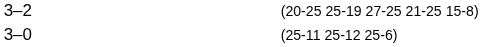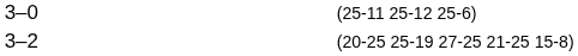rows swapped: 3–0 <-> 3–2
